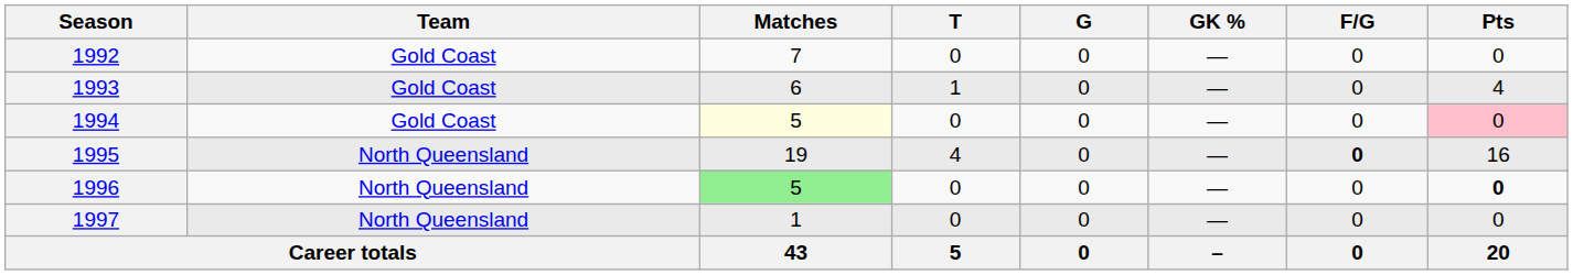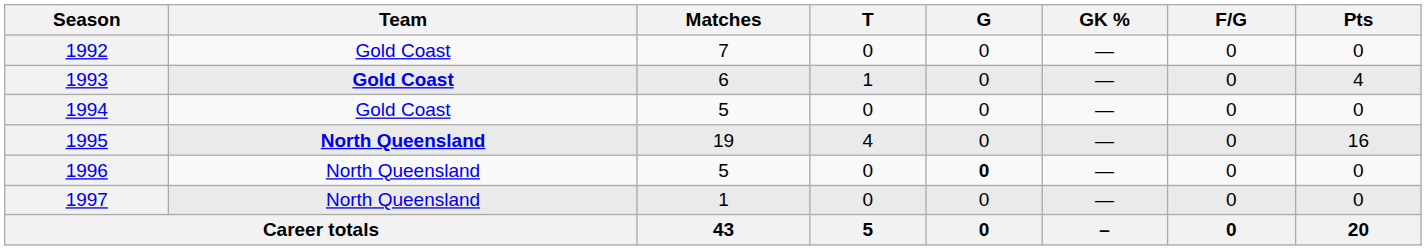1993 | Team: normal -> bold
1994 | Matches: lightyellow background -> no background
1994 | Pts: pink background -> no background
1995 | Team: normal -> bold
1995 | F/G: bold -> normal
1996 | Matches: lightgreen background -> no background
1996 | G: normal -> bold
1996 | Pts: bold -> normal
